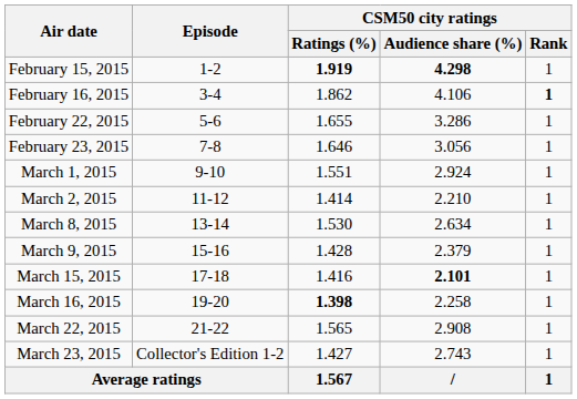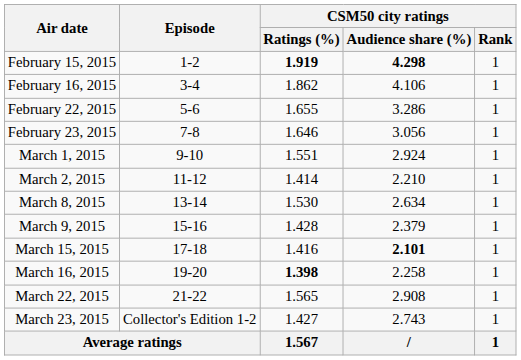February 16, 2015 | CSM50 city ratings / Rank: bold -> normal
